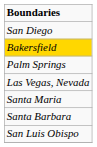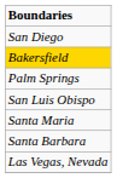row 5 | column 1: Las Vegas, Nevada -> San Luis Obispo
row 8 | column 1: San Luis Obispo -> Las Vegas, Nevada
